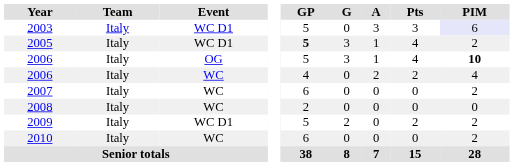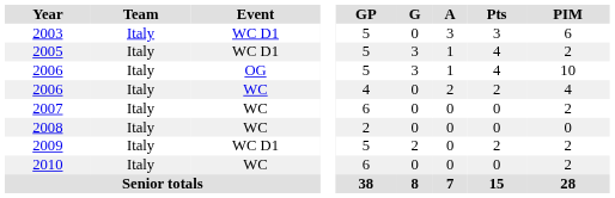2003 | PIM: lavender background -> no background
2005 | GP: bold -> normal
2006 / OG | PIM: bold -> normal
